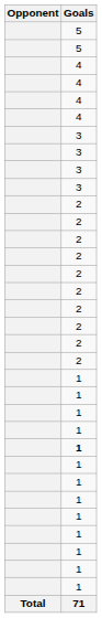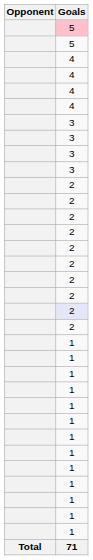row 2 | Goals: no background -> pink background
row 20 | Goals: no background -> lavender background
row 26 | Goals: bold -> normal
